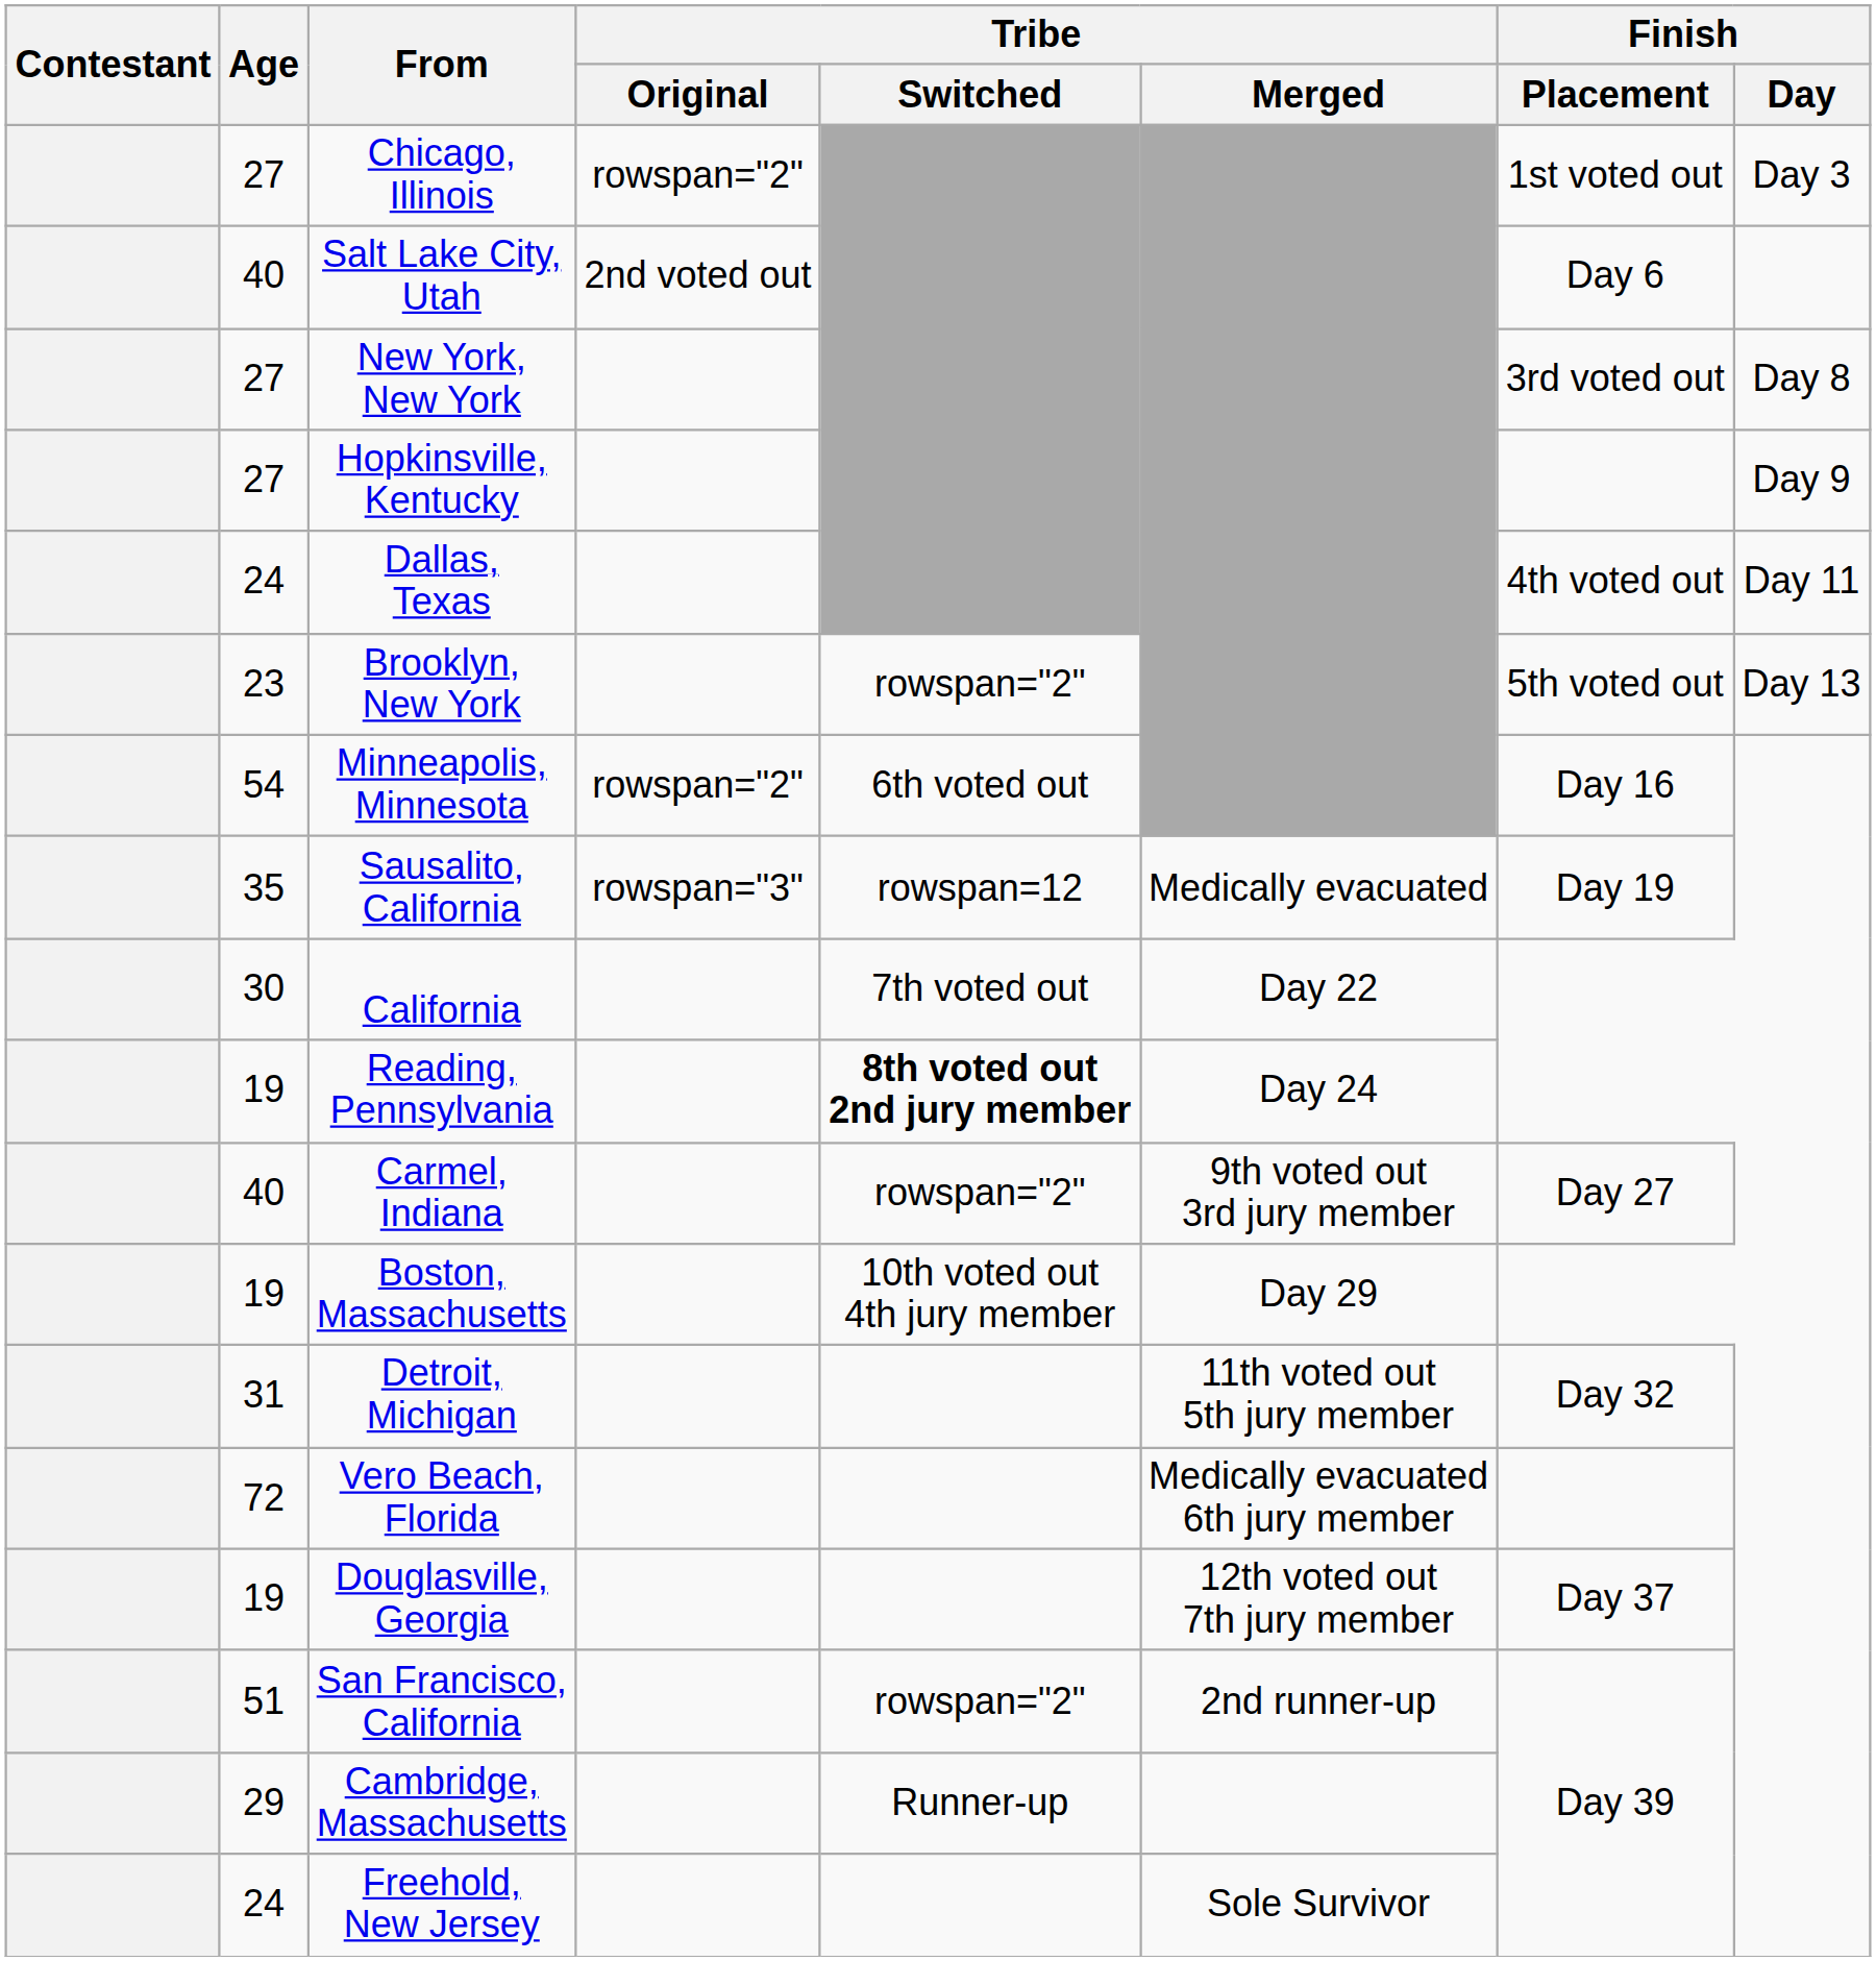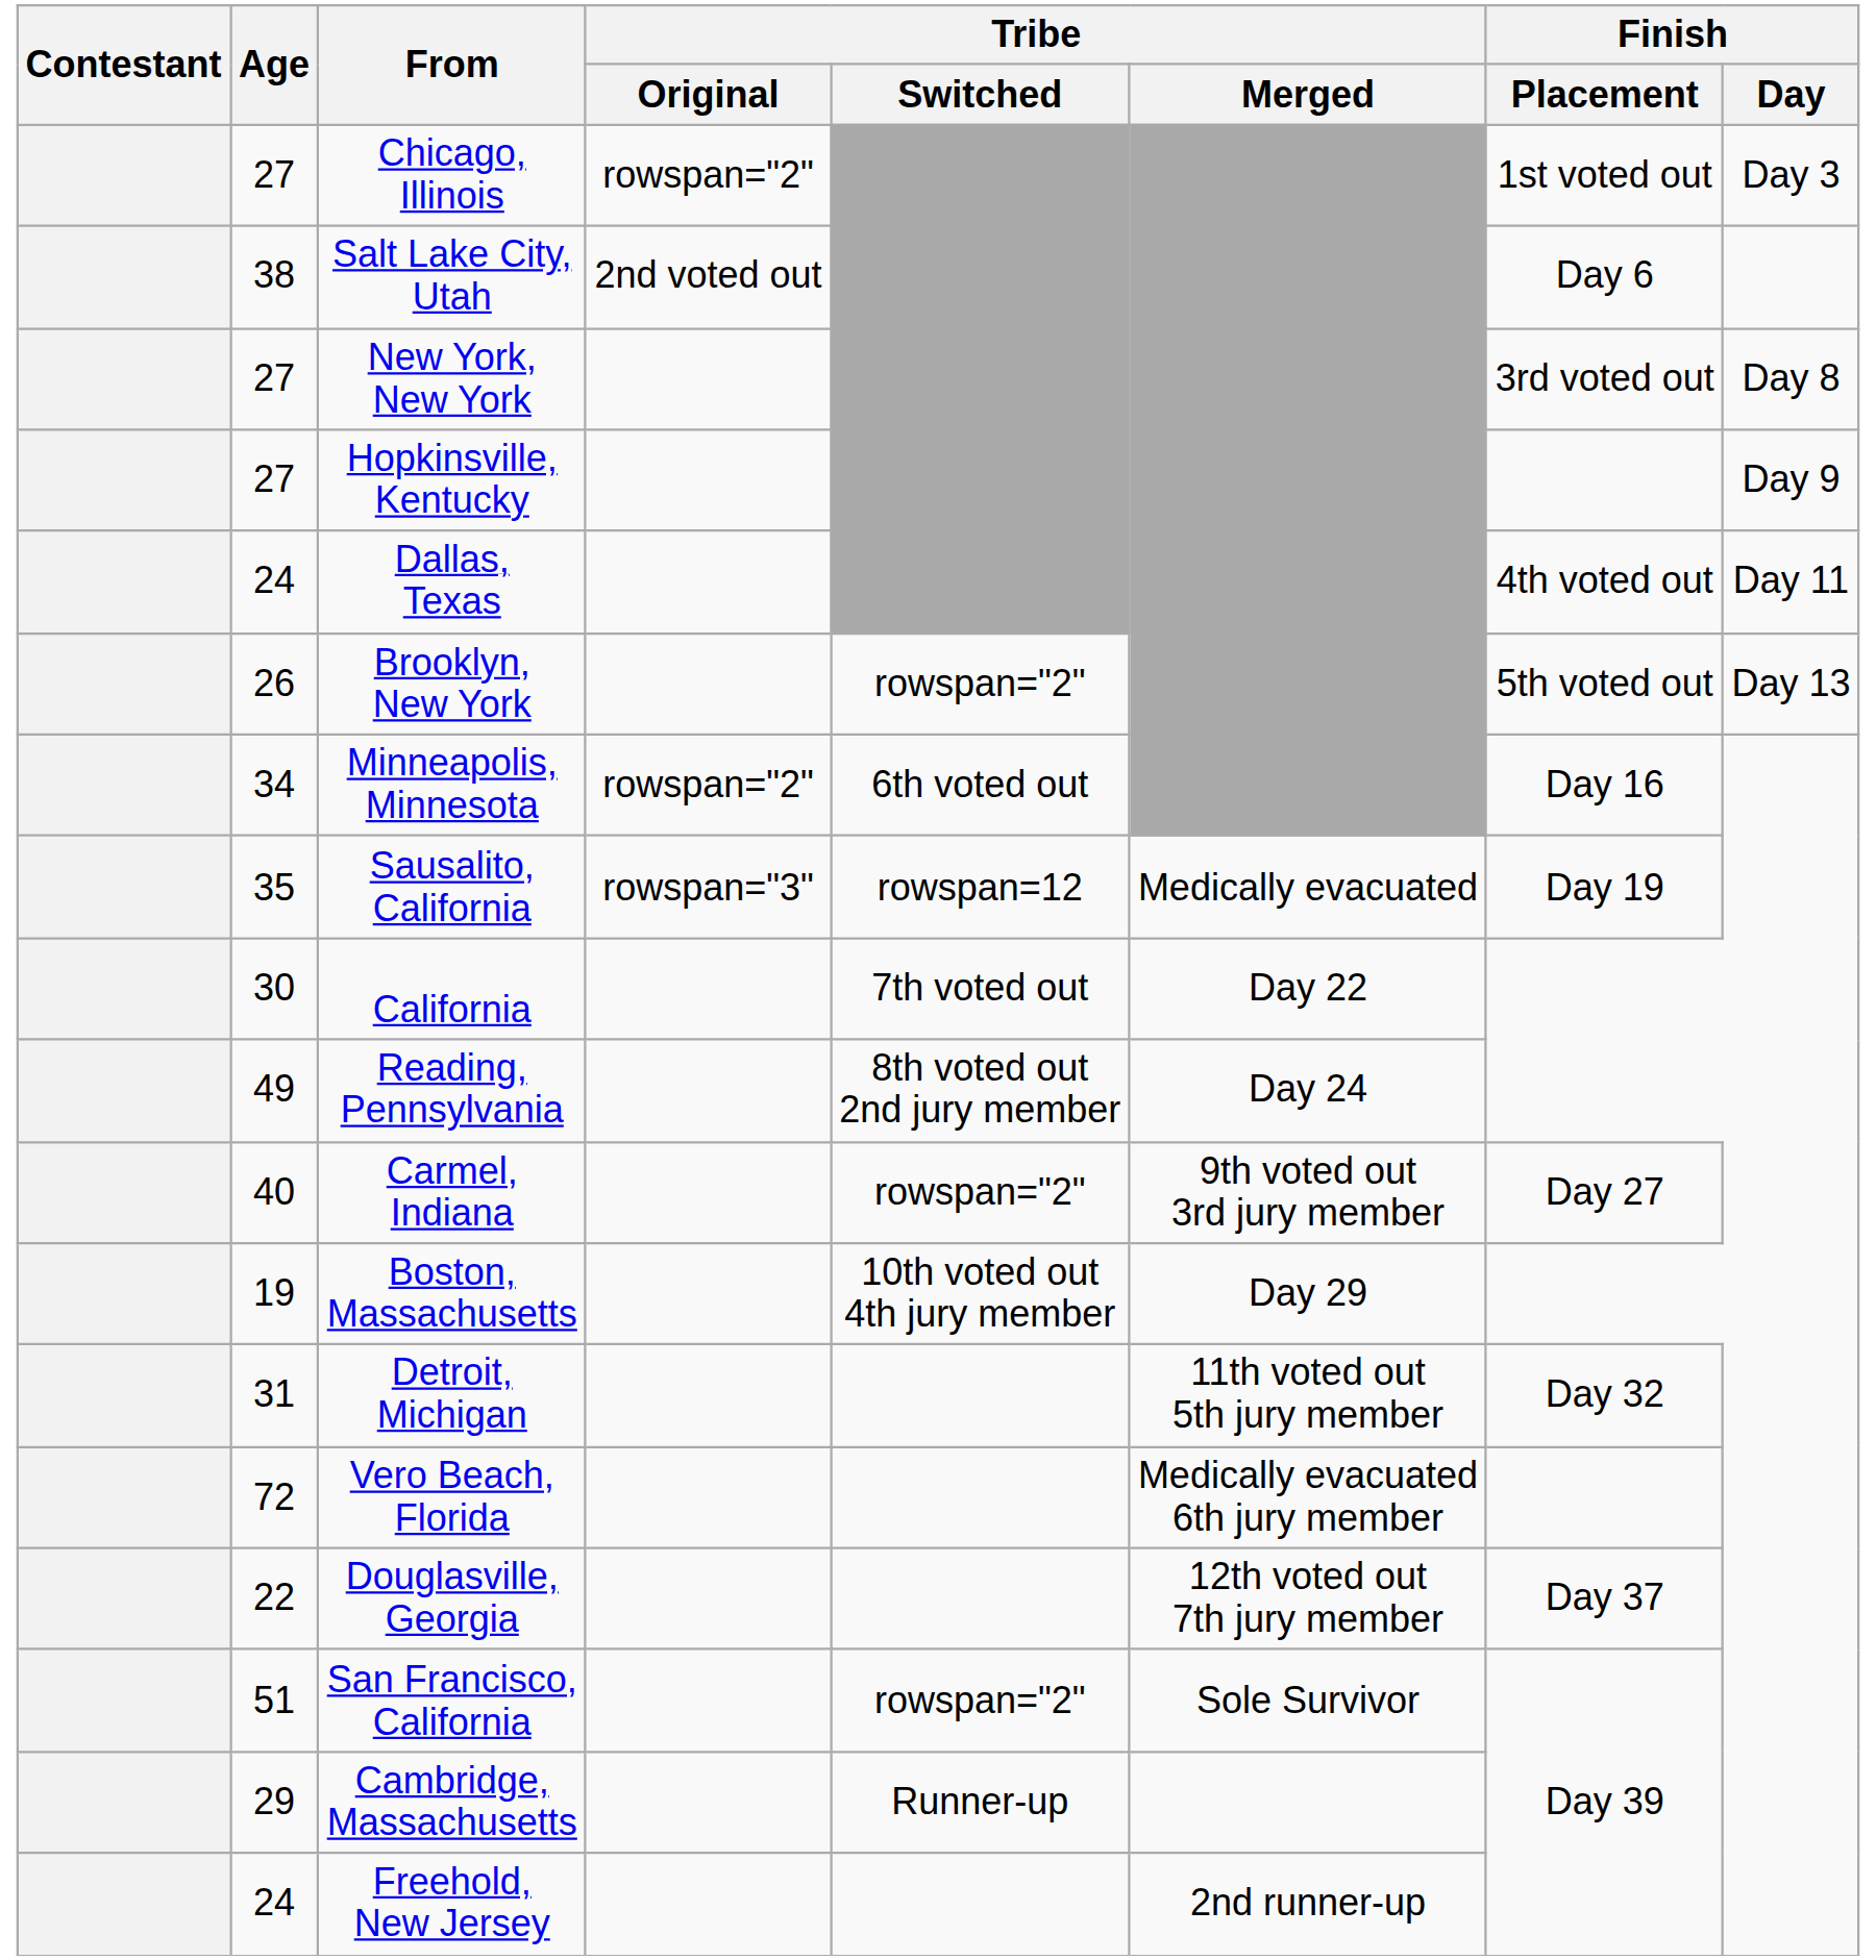Salt Lake City, Utah | Age: 40 -> 38
Brooklyn, New York | Age: 23 -> 26
Minneapolis, Minnesota | Age: 54 -> 34
Reading, Pennsylvania | Age: 19 -> 49
Reading, Pennsylvania | Tribe / Switched: bold -> normal
Douglasville, Georgia | Age: 19 -> 22
San Francisco, California | Tribe / Merged: 2nd runner-up -> Sole Survivor
Freehold, New Jersey | Tribe / Merged: Sole Survivor -> 2nd runner-up
